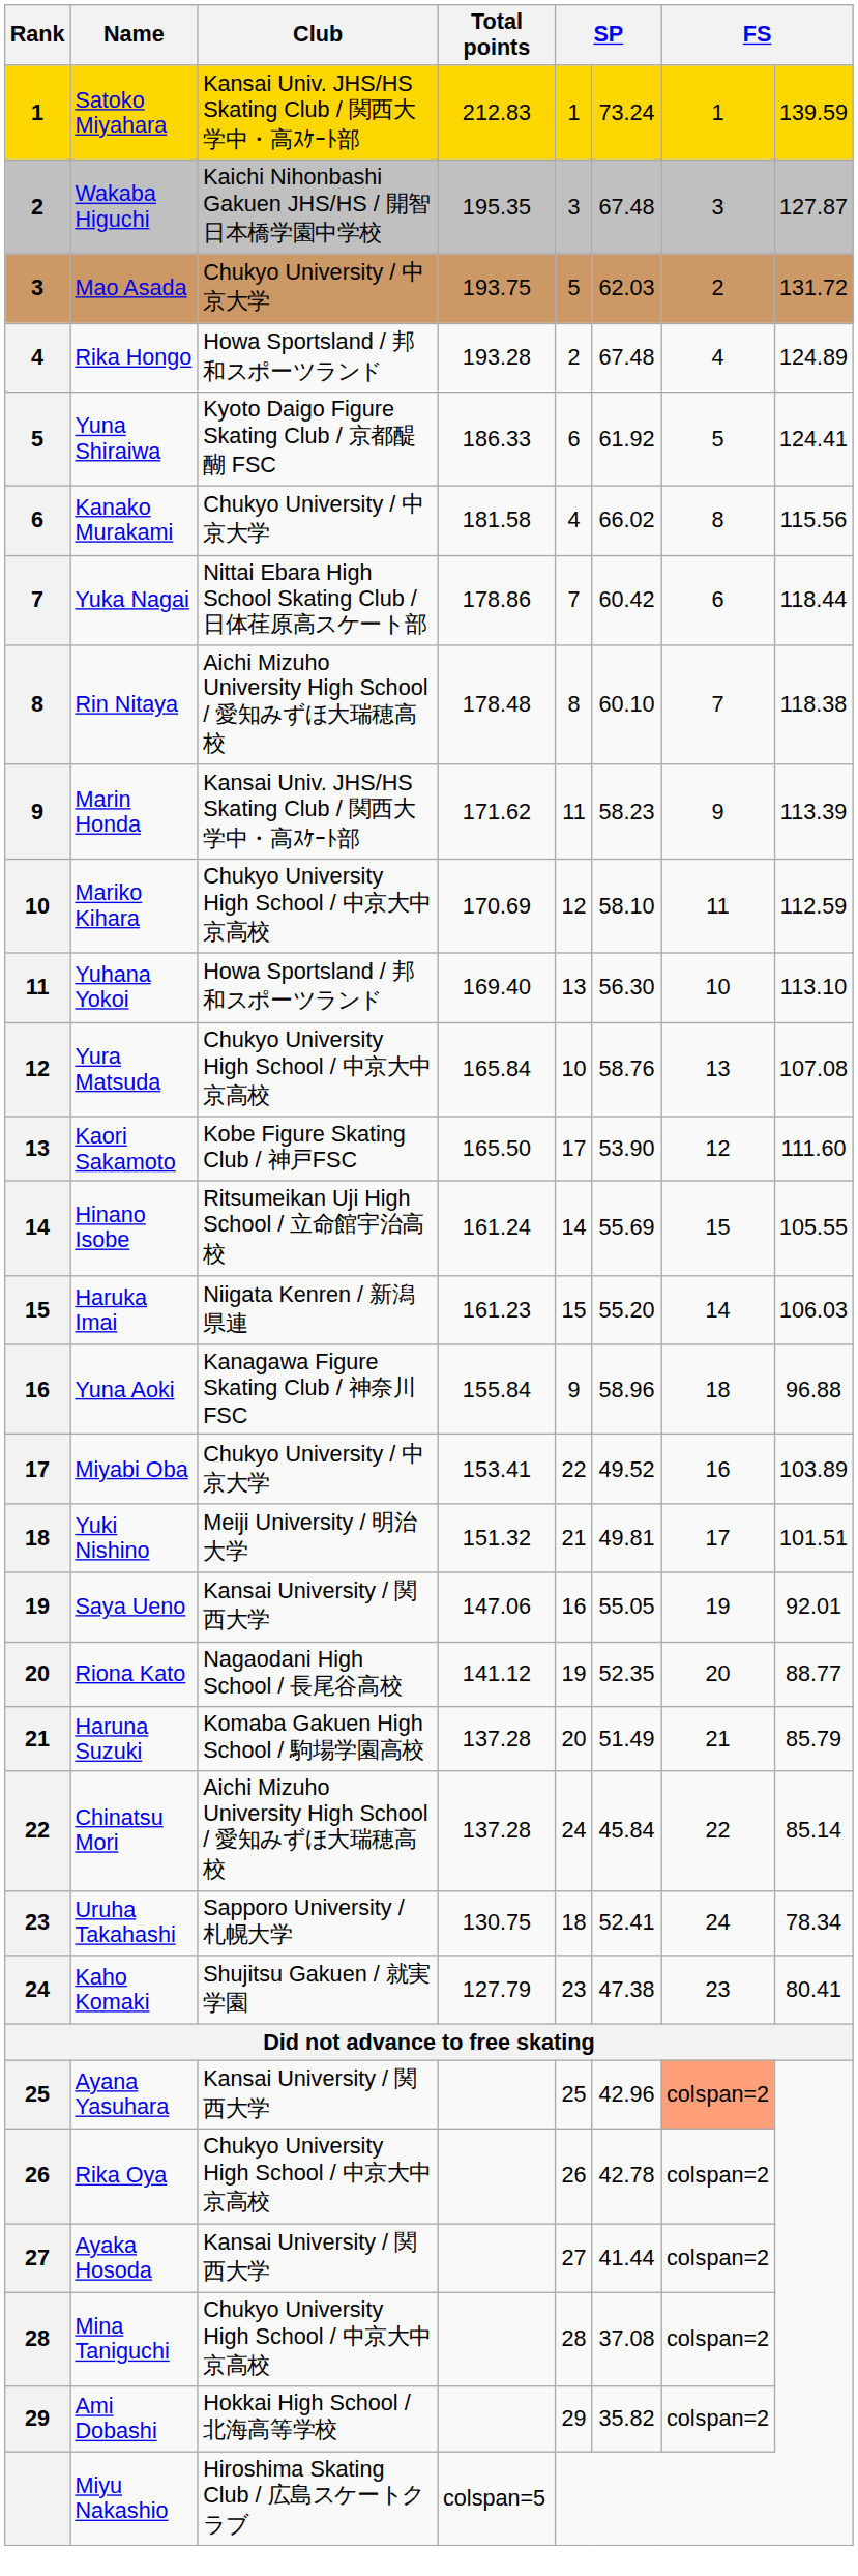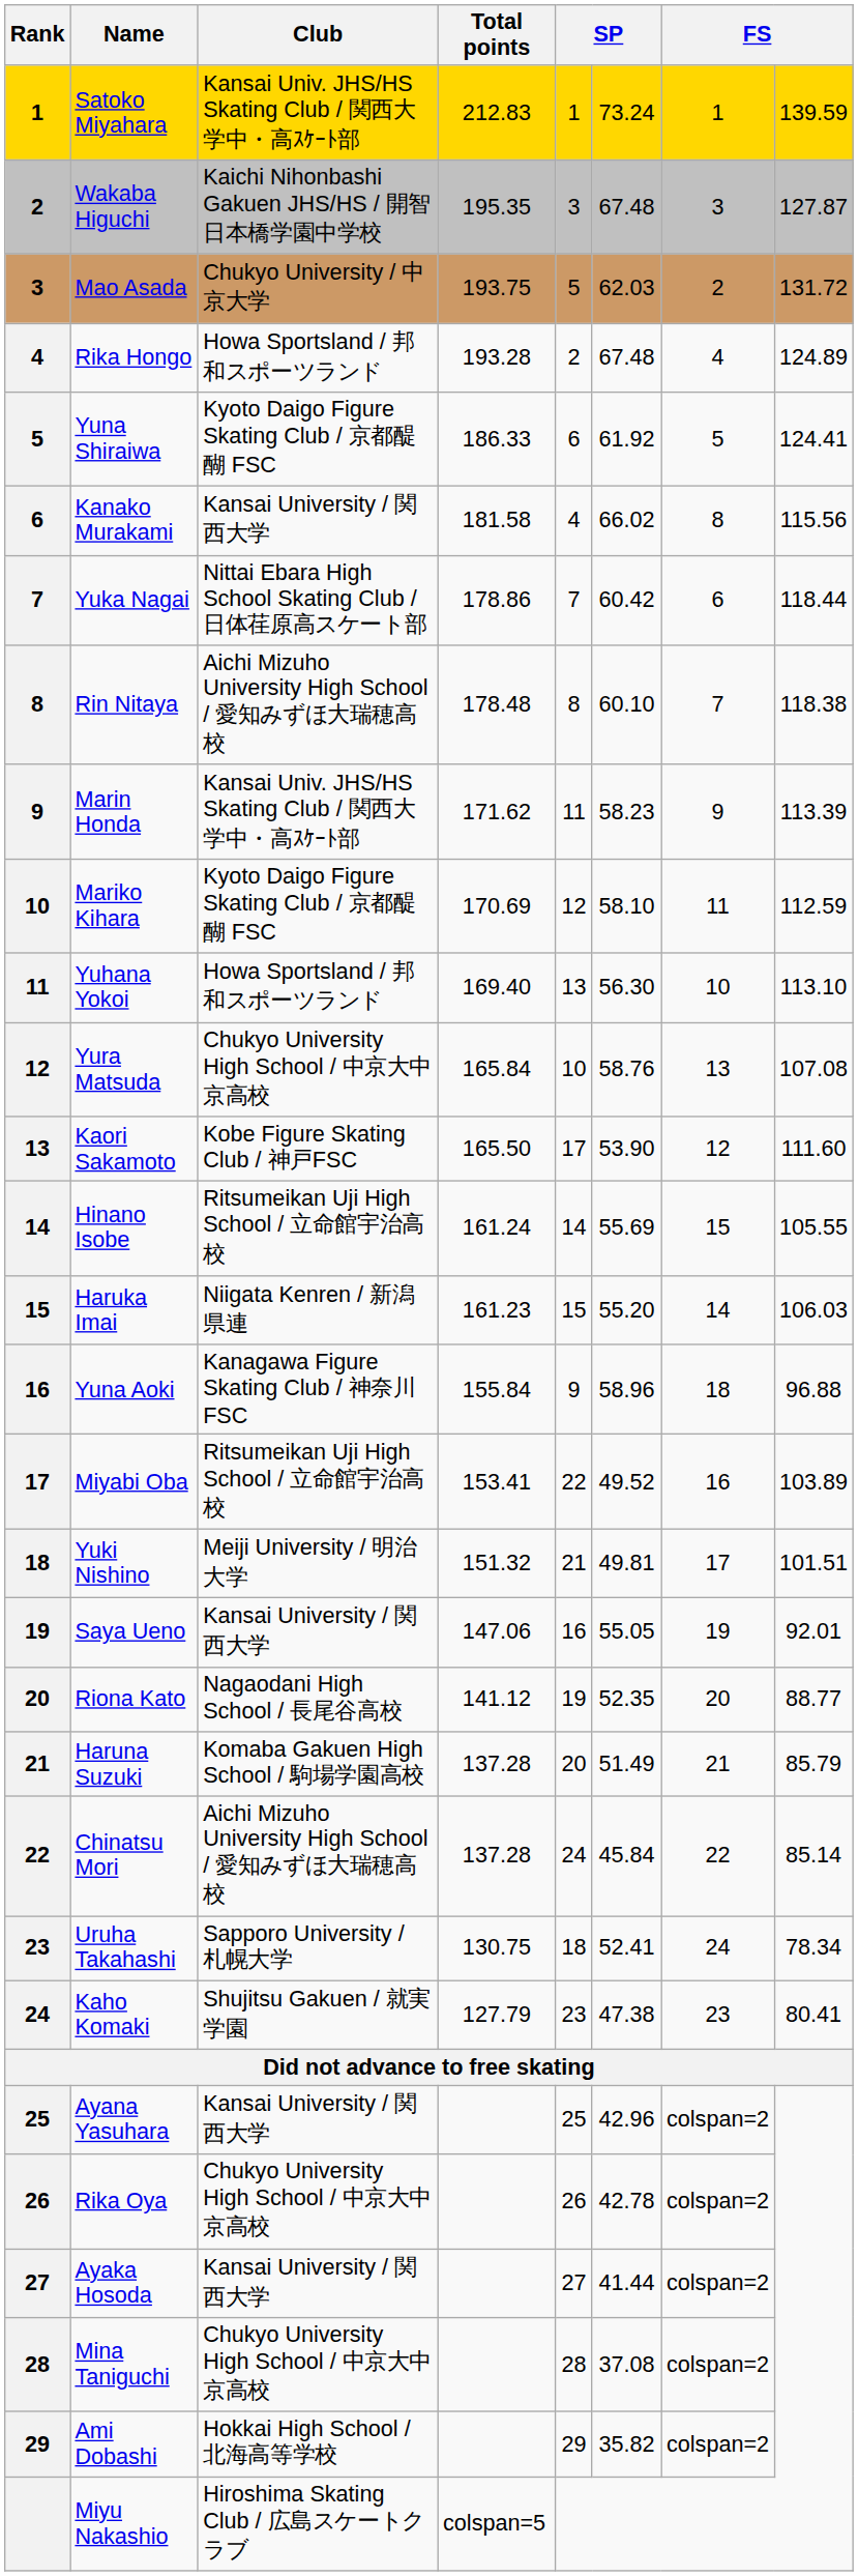Kanako Murakami | Club: Chukyo University / 中京大学 -> Kansai University / 関西大学
Mariko Kihara | Club: Chukyo University High School / 中京大中京高校 -> Kyoto Daigo Figure Skating Club / 京都醍醐 FSC
Miyabi Oba | Club: Chukyo University / 中京大学 -> Ritsumeikan Uji High School / 立命館宇治高校
Ayana Yasuhara | column 7: lightsalmon background -> no background
